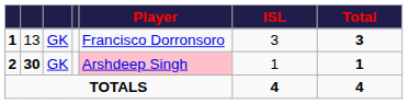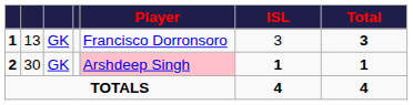2 | column 2: bold -> normal
2 | ISL: normal -> bold
